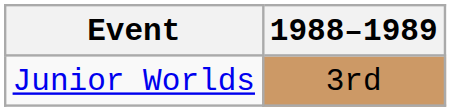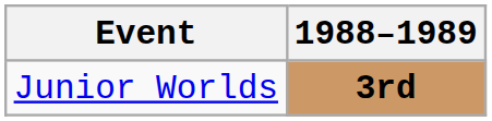Junior Worlds | 1988–1989: normal -> bold
